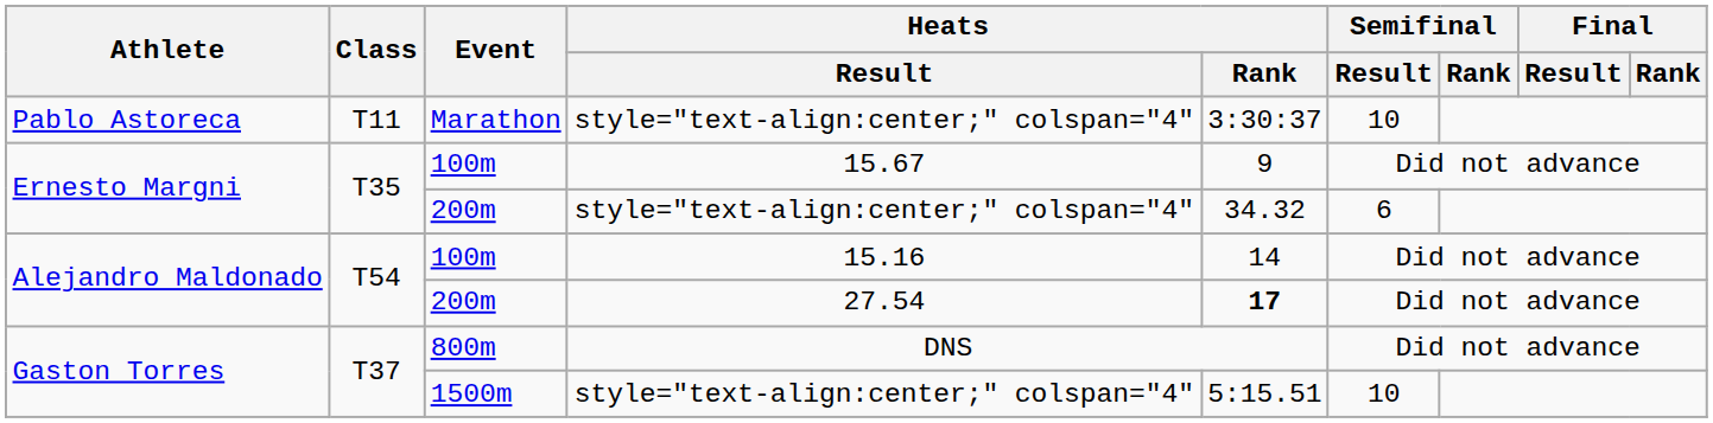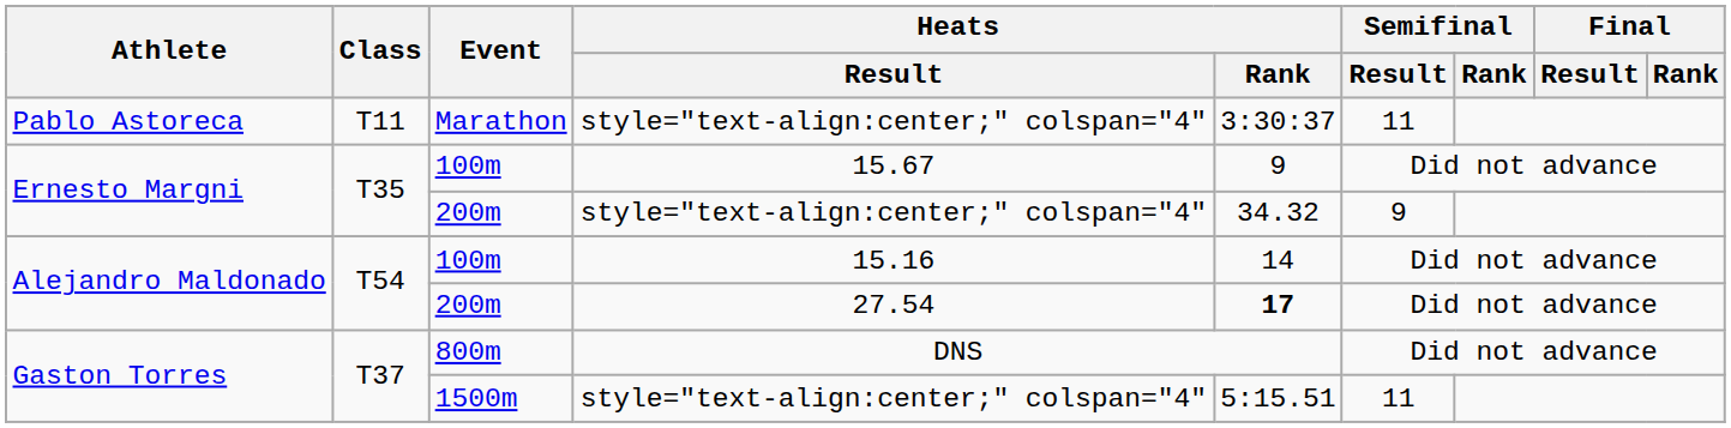Marathon | Semifinal / Result: 10 -> 11
200m / style="text-align:center;" colspan="4" | Semifinal / Result: 6 -> 9
1500m | Semifinal / Result: 10 -> 11
